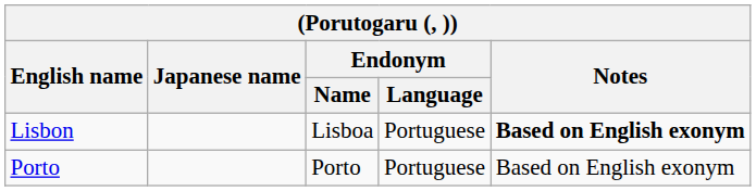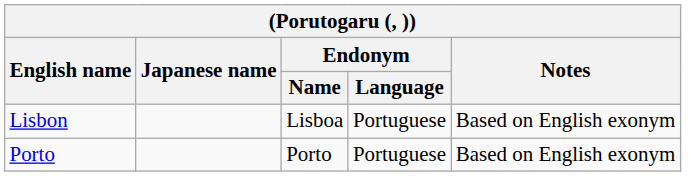Lisbon | Notes: bold -> normal
